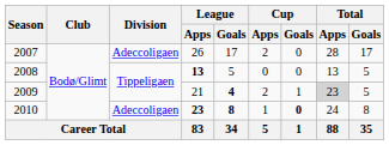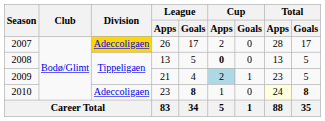2007 | Division: no background -> gold background
2008 | League / Apps: bold -> normal
2008 | Cup / Apps: normal -> bold
2009 | League / Goals: bold -> normal
2009 | Cup / Apps: no background -> lightblue background
2009 | Total / Apps: lightgrey background -> no background
2010 | League / Apps: bold -> normal
2010 | Cup / Goals: bold -> normal
2010 | Total / Apps: no background -> lightyellow background
2010 | Total / Goals: normal -> bold
